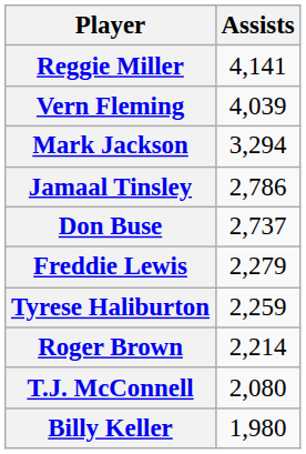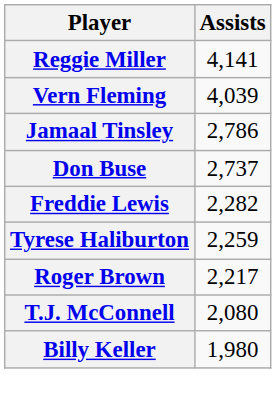- row: Mark Jackson | 3,294
Freddie Lewis | Assists: 2,279 -> 2,282
Roger Brown | Assists: 2,214 -> 2,217
